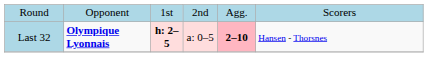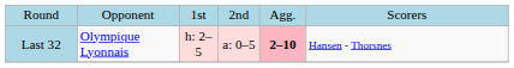Last 32 | column 2: bold -> normal
Last 32 | column 3: bold -> normal
